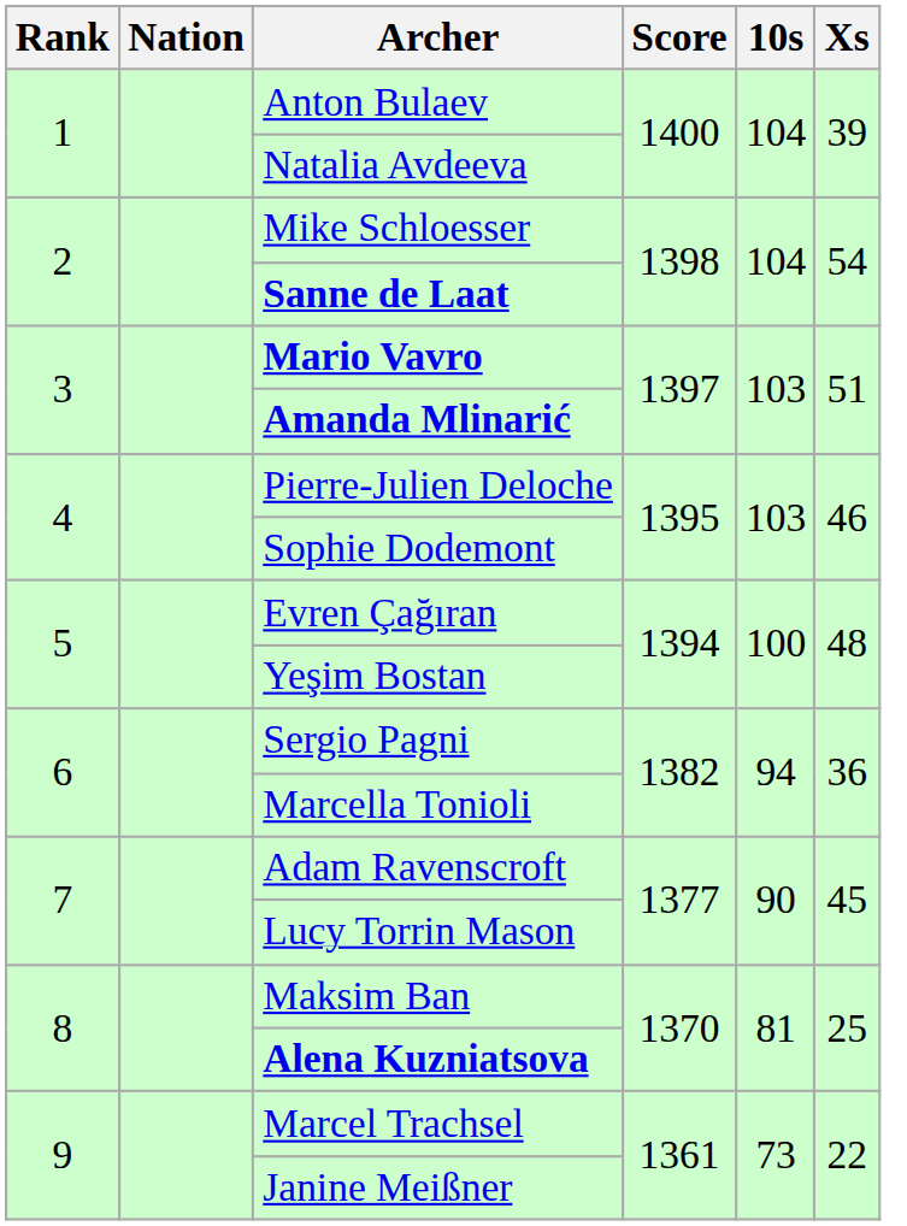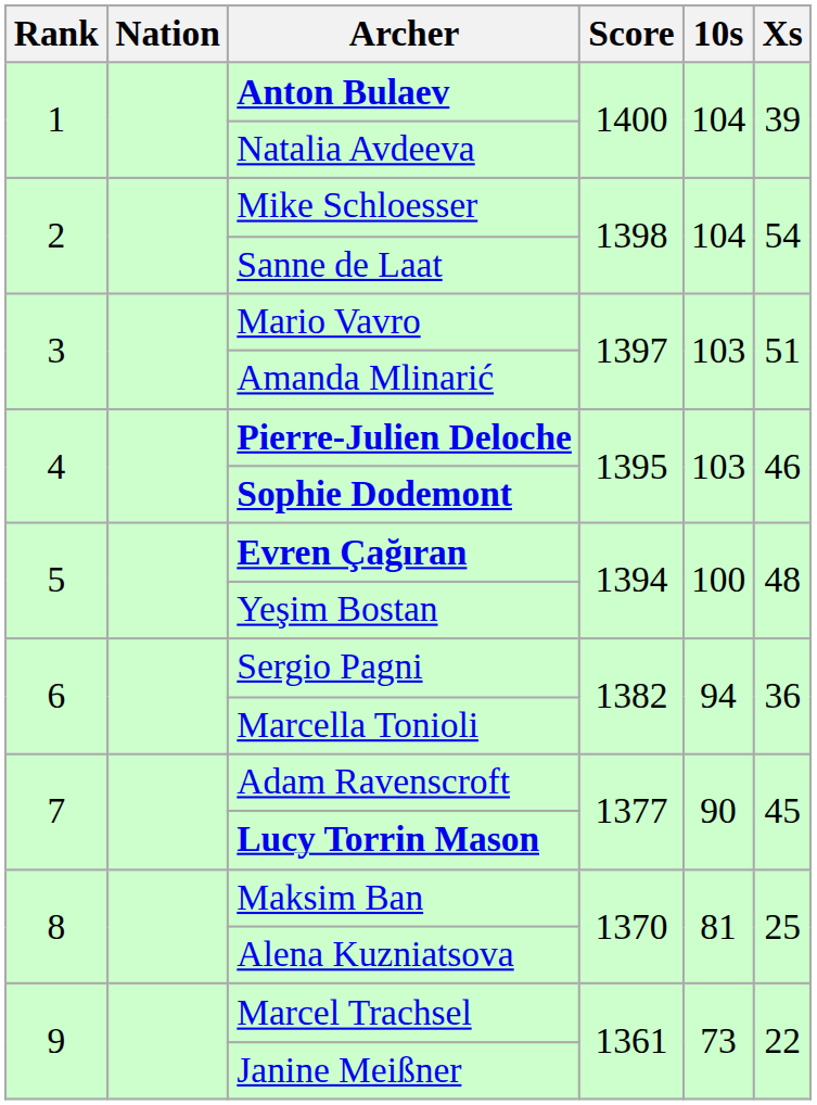Anton Bulaev | Archer: normal -> bold
Sanne de Laat | Archer: bold -> normal
Mario Vavro | Archer: bold -> normal
Amanda Mlinarić | Archer: bold -> normal
Pierre-Julien Deloche | Archer: normal -> bold
Sophie Dodemont | Archer: normal -> bold
Evren Çağıran | Archer: normal -> bold
Lucy Torrin Mason | Archer: normal -> bold
Alena Kuzniatsova | Archer: bold -> normal
